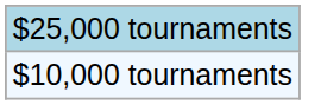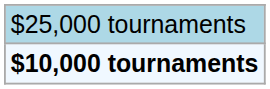row 2 | column 1: normal -> bold
